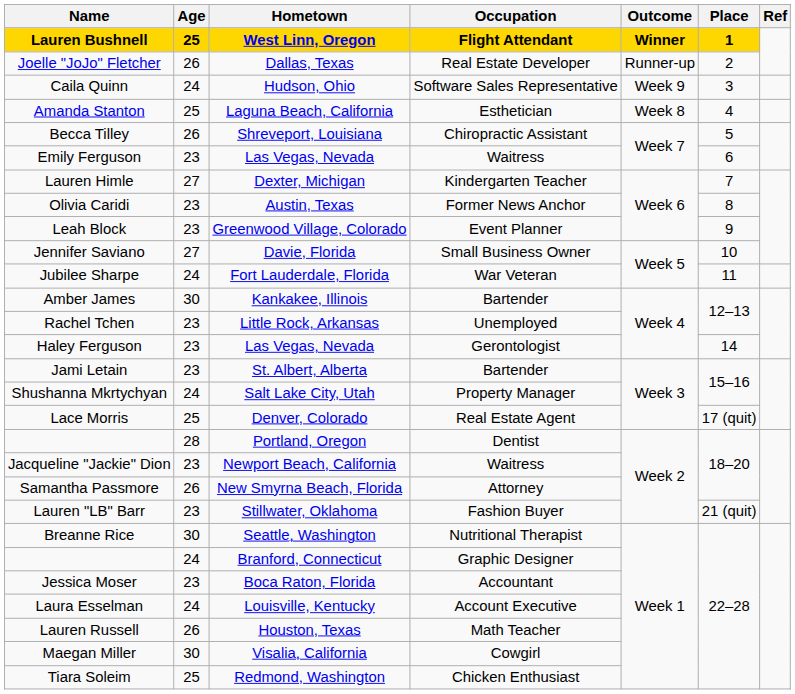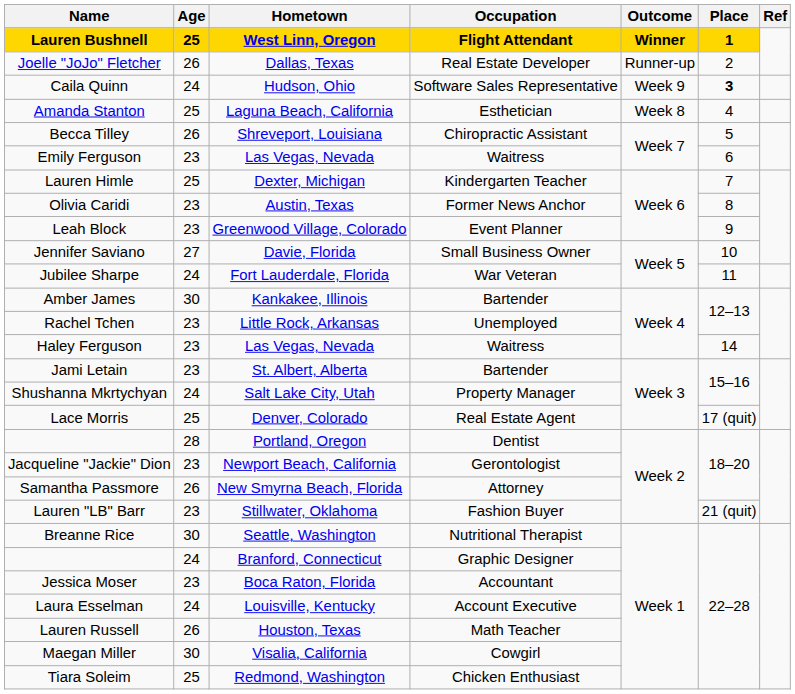Caila Quinn | Place: normal -> bold
Lauren Himle | Age: 27 -> 25
Haley Ferguson | Occupation: Gerontologist -> Waitress
Jacqueline "Jackie" Dion | Occupation: Waitress -> Gerontologist
